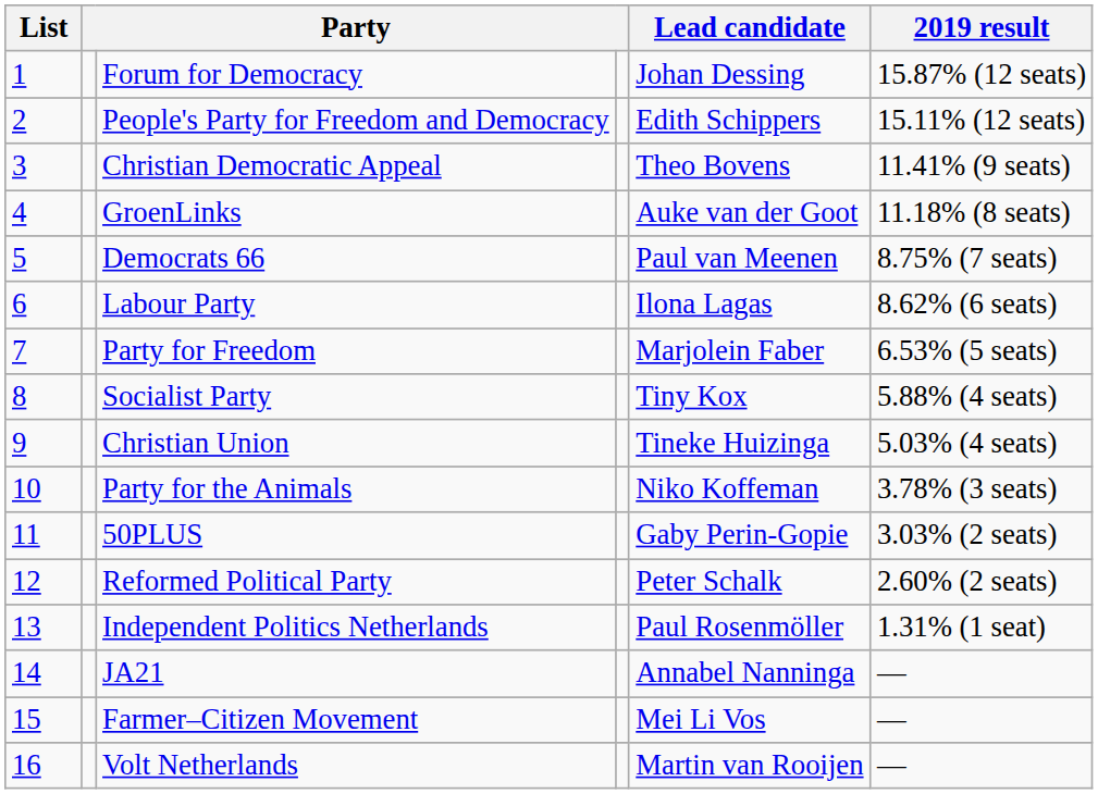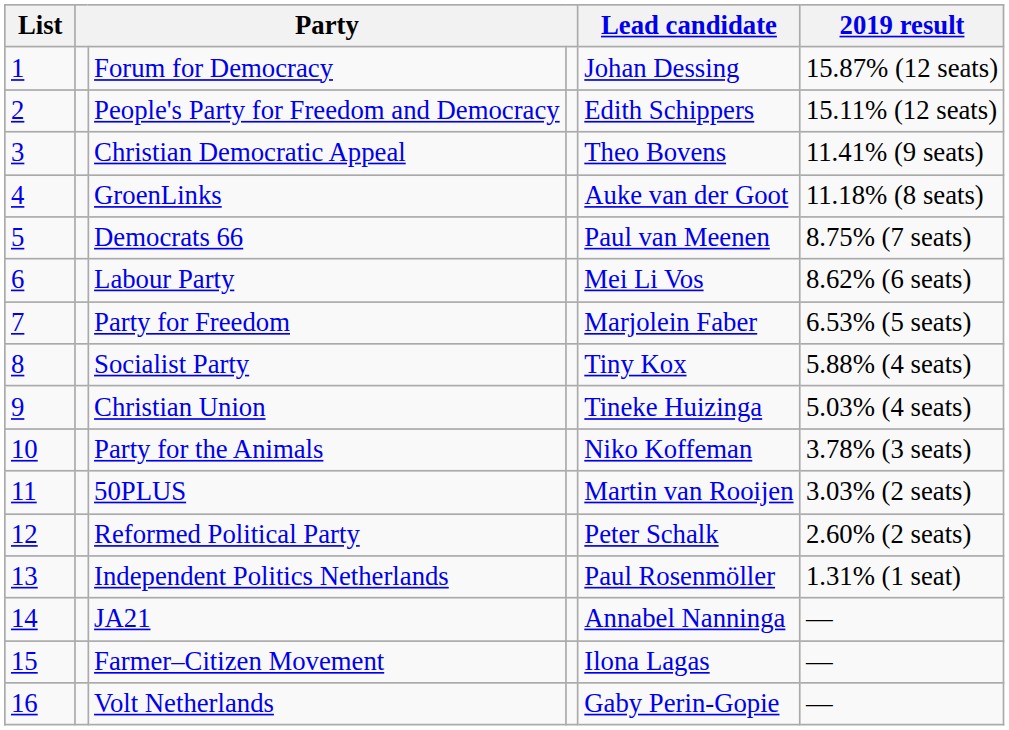Labour Party | Lead candidate: Ilona Lagas -> Mei Li Vos
50PLUS | Lead candidate: Gaby Perin-Gopie -> Martin van Rooijen
Farmer–Citizen Movement | Lead candidate: Mei Li Vos -> Ilona Lagas
Volt Netherlands | Lead candidate: Martin van Rooijen -> Gaby Perin-Gopie
